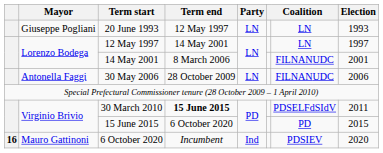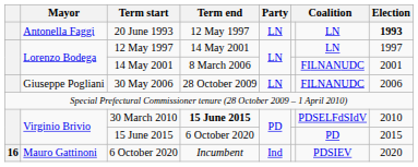20 June 1993 | Mayor: Giuseppe Pogliani -> Antonella Faggi
20 June 1993 | Election: normal -> bold
30 May 2006 | Mayor: Antonella Faggi -> Giuseppe Pogliani
30 March 2010 | Election: 2011 -> 2010
